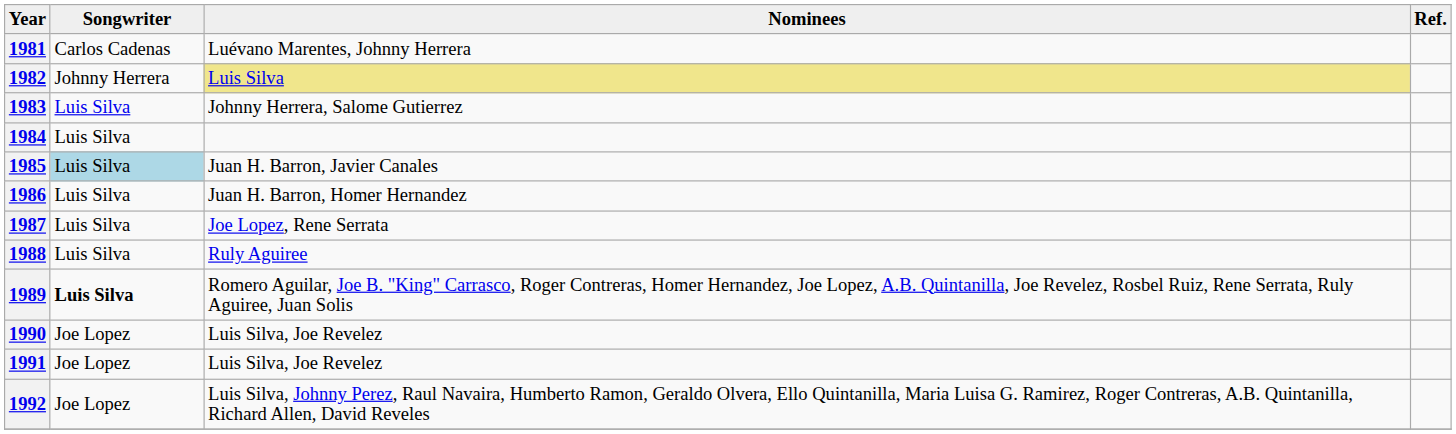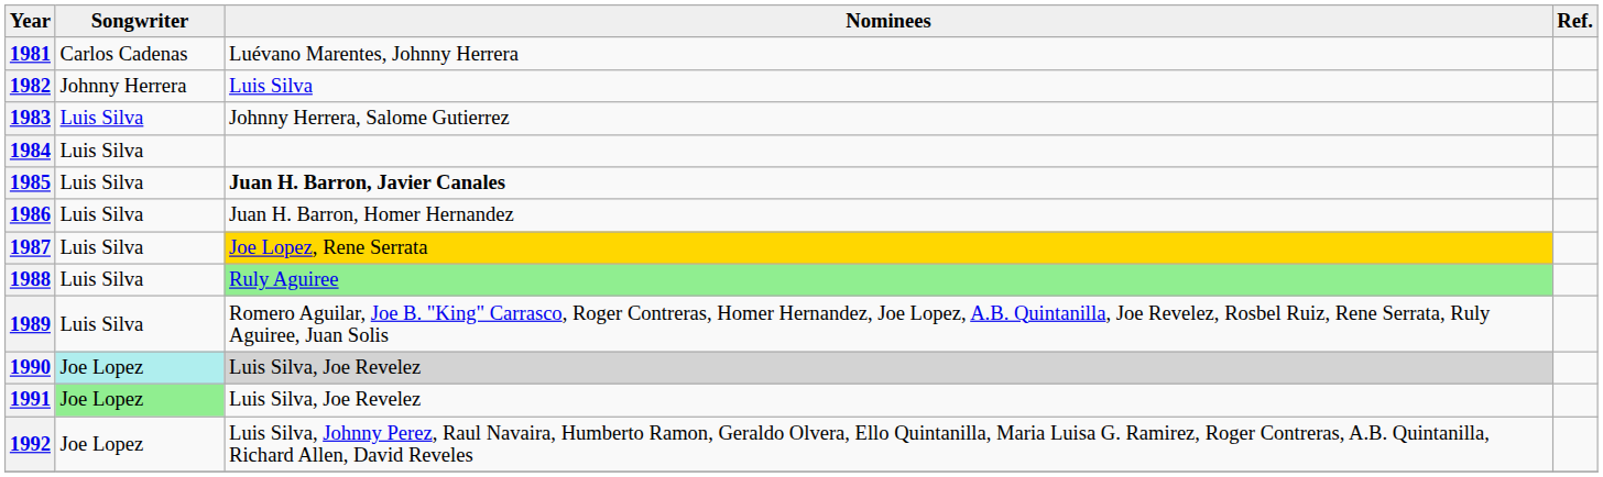1982 | Nominees: khaki background -> no background
1985 | Songwriter: lightblue background -> no background
1985 | Nominees: normal -> bold
1987 | Nominees: no background -> gold background
1988 | Nominees: no background -> lightgreen background
1989 | Songwriter: bold -> normal
1990 | Songwriter: no background -> paleturquoise background
1990 | Nominees: no background -> lightgrey background
1991 | Songwriter: no background -> lightgreen background
